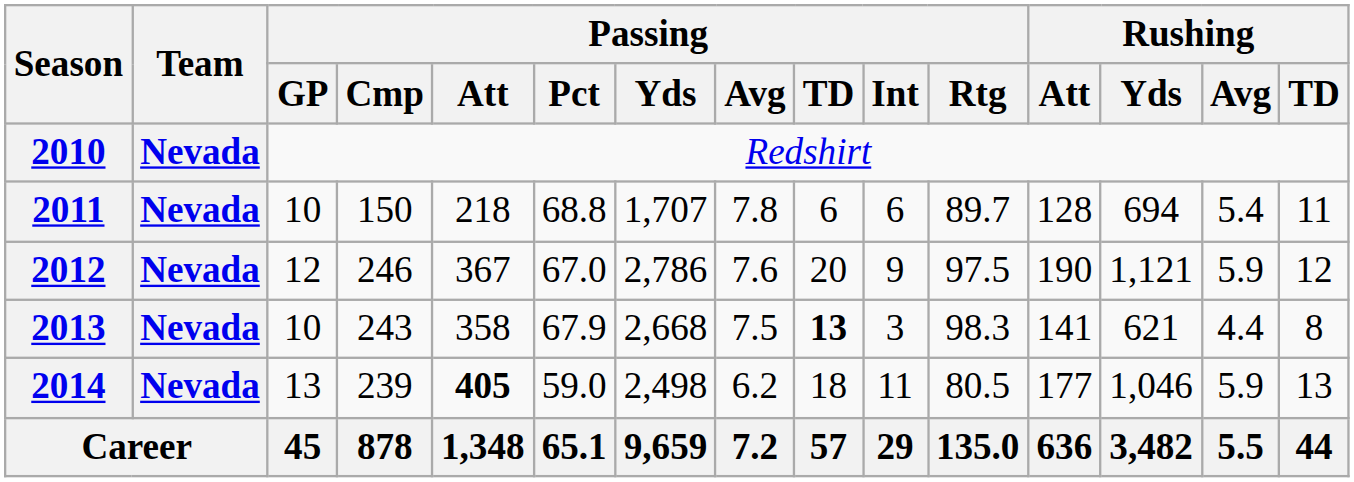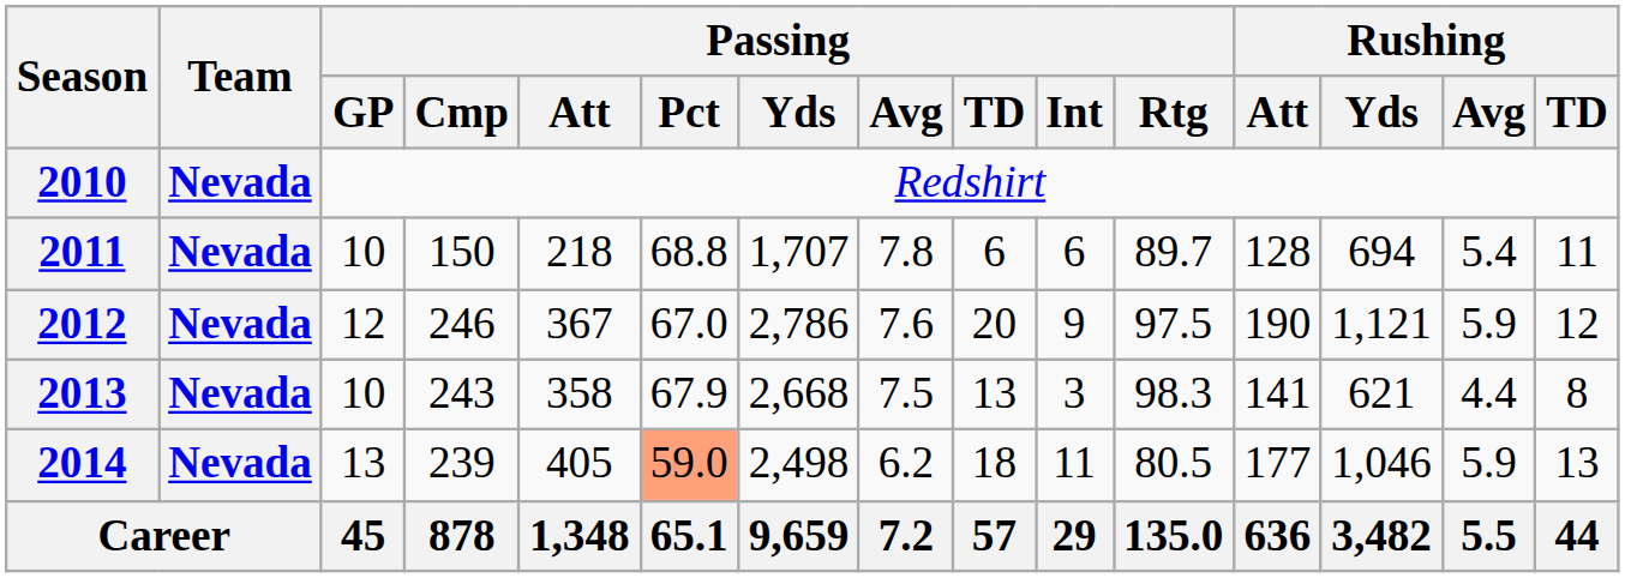2013 | Passing / TD: bold -> normal
2014 | Passing / Att: bold -> normal
2014 | Passing / Pct: no background -> lightsalmon background
